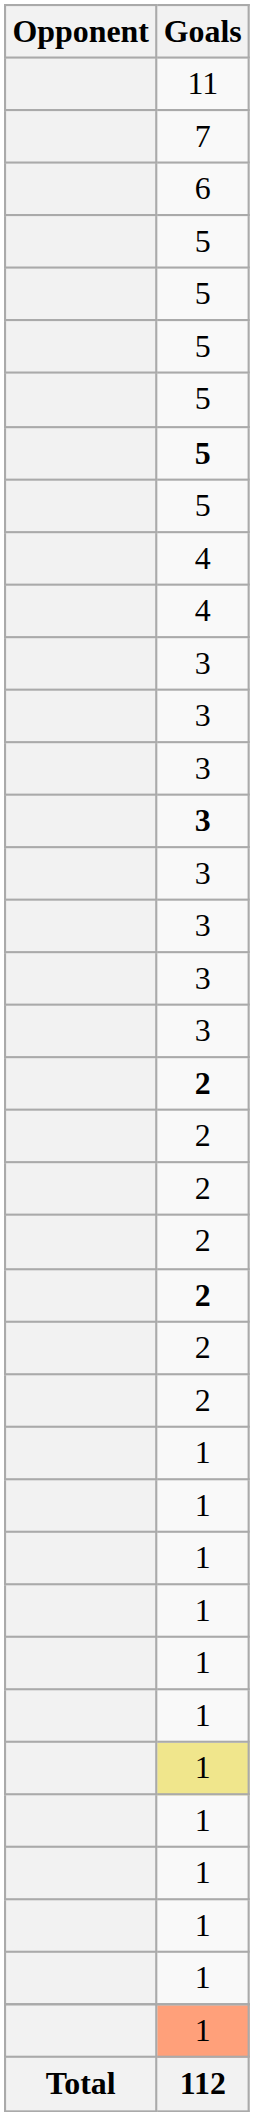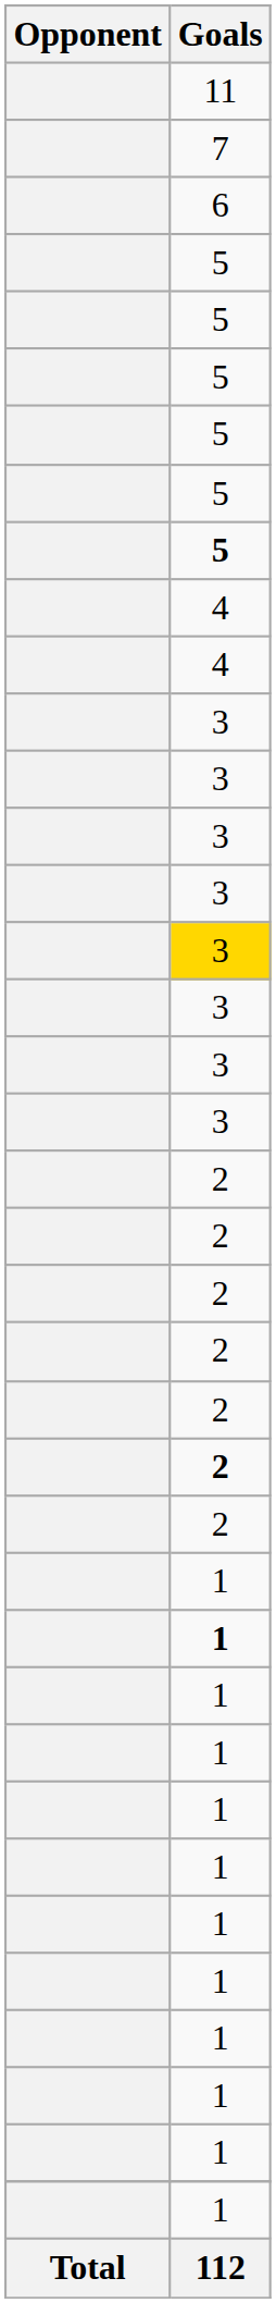row 9 | Goals: bold -> normal
row 10 | Goals: normal -> bold
row 16 | Goals: bold -> normal
row 17 | Goals: no background -> gold background
row 21 | Goals: bold -> normal
row 25 | Goals: bold -> normal
row 26 | Goals: normal -> bold
row 29 | Goals: normal -> bold
row 34 | Goals: khaki background -> no background
row 39 | Goals: lightsalmon background -> no background
